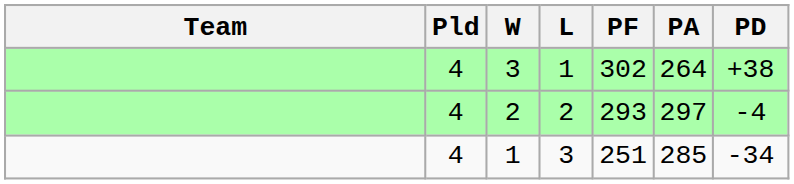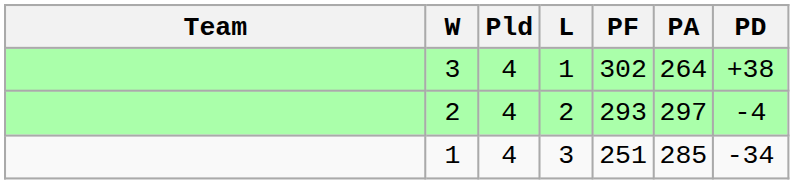columns swapped: Pld <-> W
